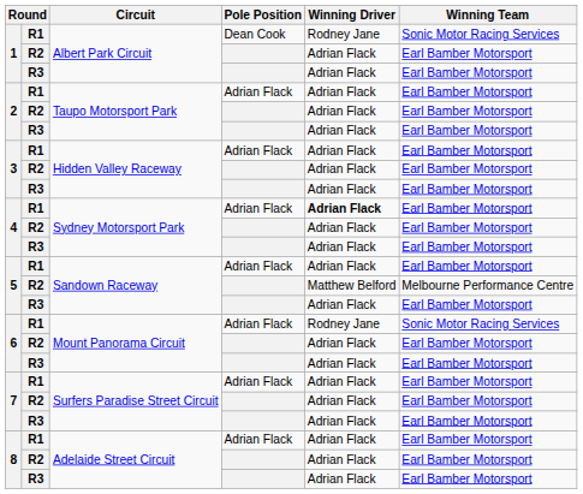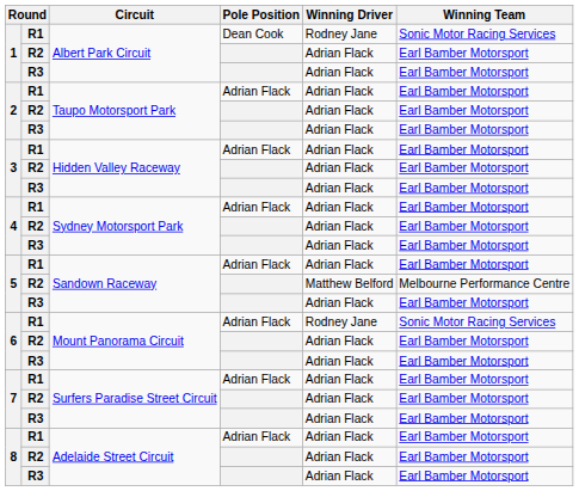4 / R1 | Winning Driver: bold -> normal
